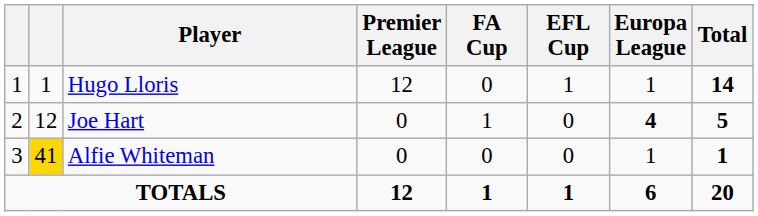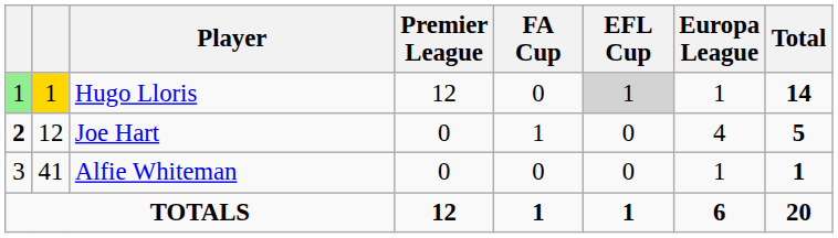Hugo Lloris | column 1: no background -> lightgreen background
Hugo Lloris | column 2: no background -> gold background
Hugo Lloris | EFL Cup: no background -> lightgrey background
Joe Hart | column 1: normal -> bold
Joe Hart | Europa League: bold -> normal
Alfie Whiteman | column 2: gold background -> no background
